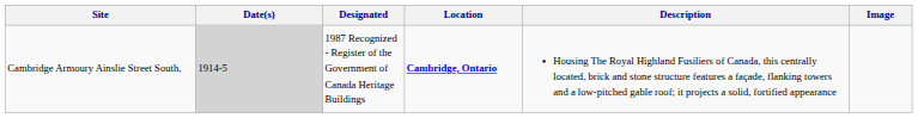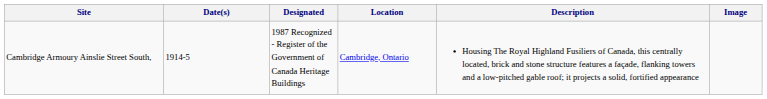Cambridge Armoury Ainslie Street South, | Date(s): lightgrey background -> no background
Cambridge Armoury Ainslie Street South, | Location: bold -> normal
